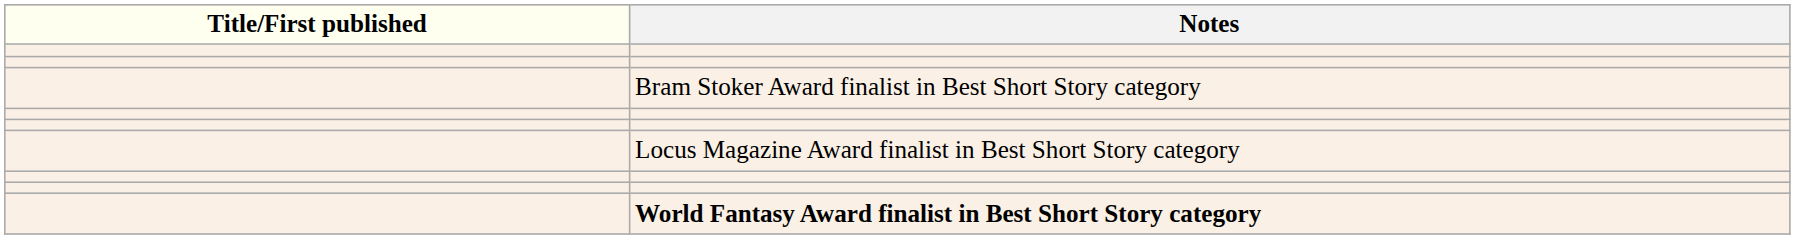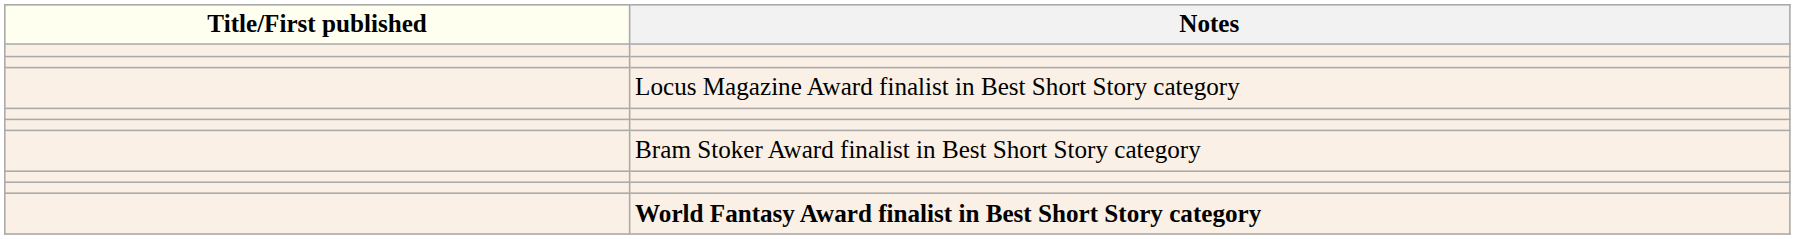row 4 | Notes: Bram Stoker Award finalist in Best Short Story category -> Locus Magazine Award finalist in Best Short Story category
row 7 | Notes: Locus Magazine Award finalist in Best Short Story category -> Bram Stoker Award finalist in Best Short Story category
